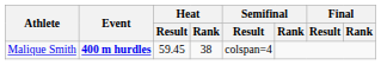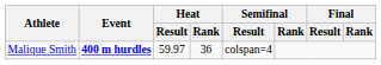Malique Smith | Heat / Result: 59.45 -> 59.97
Malique Smith | Heat / Rank: 38 -> 36
